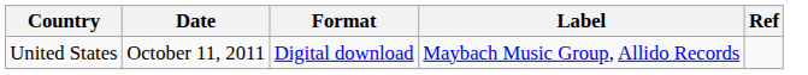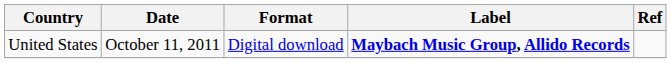United States | Label: normal -> bold
